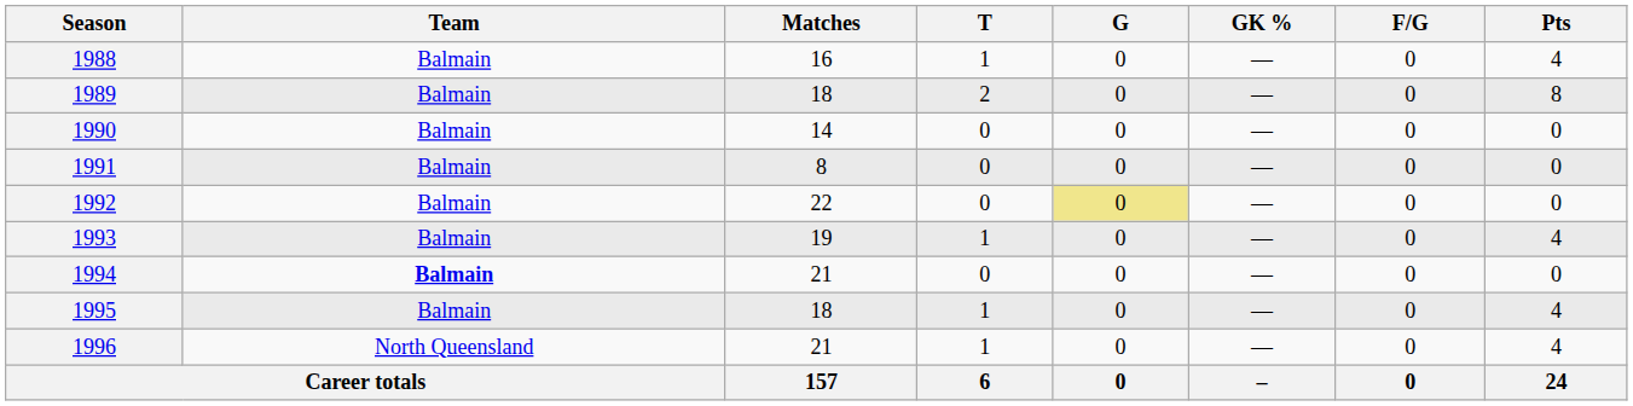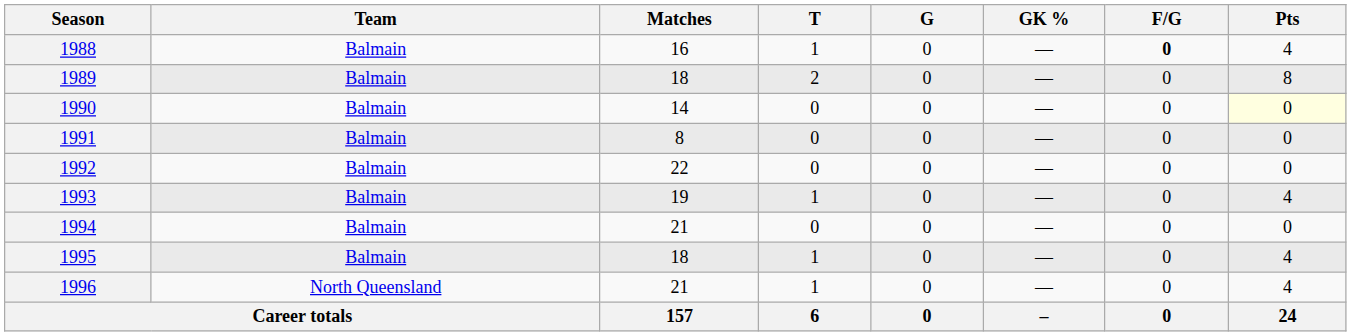1988 | F/G: normal -> bold
1990 | Pts: no background -> lightyellow background
1992 | G: khaki background -> no background
1994 | Team: bold -> normal
